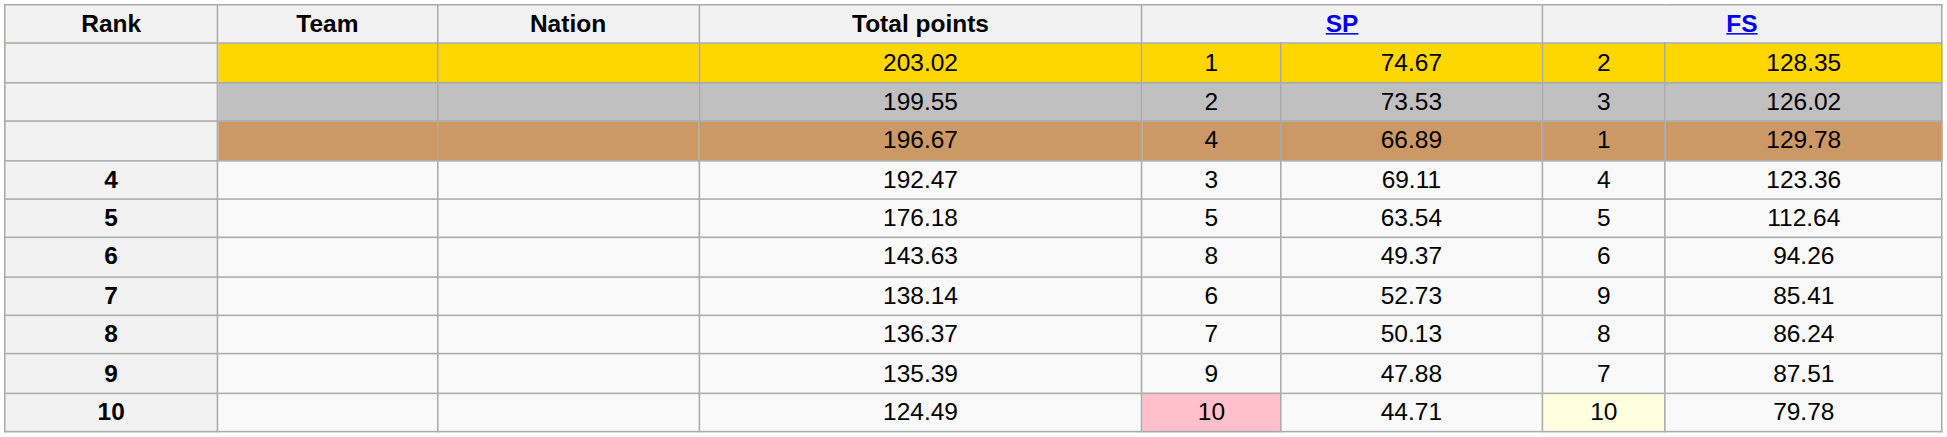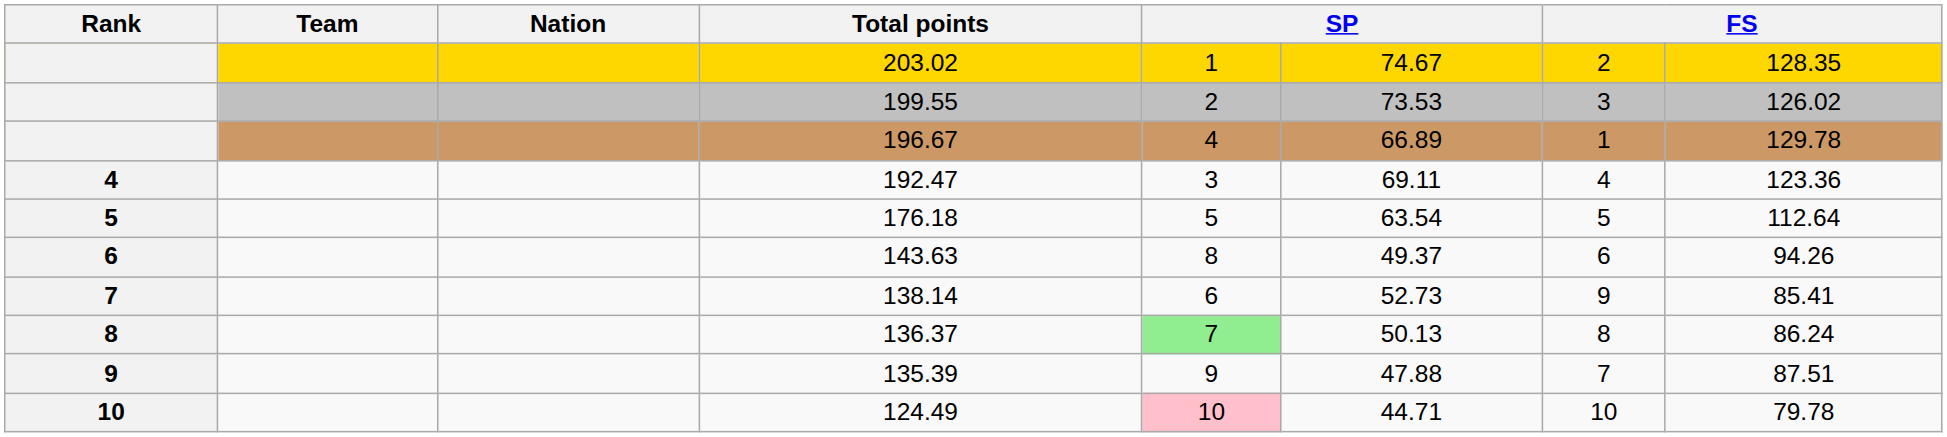136.37 | column 5: no background -> lightgreen background
124.49 | column 7: lightyellow background -> no background
